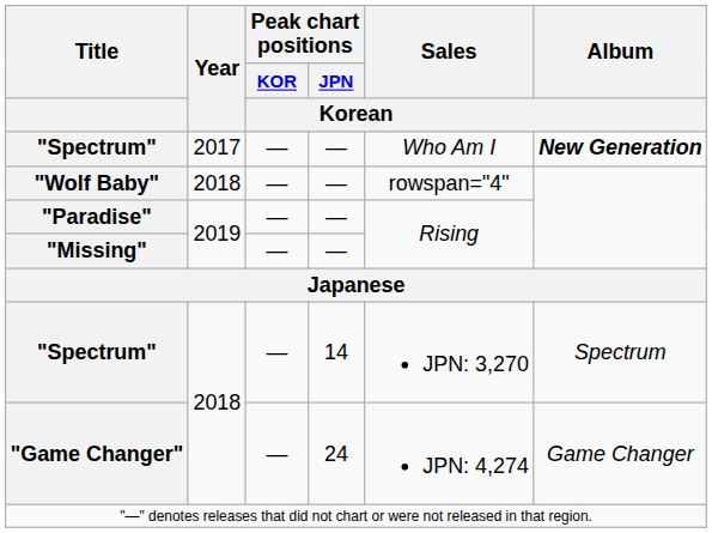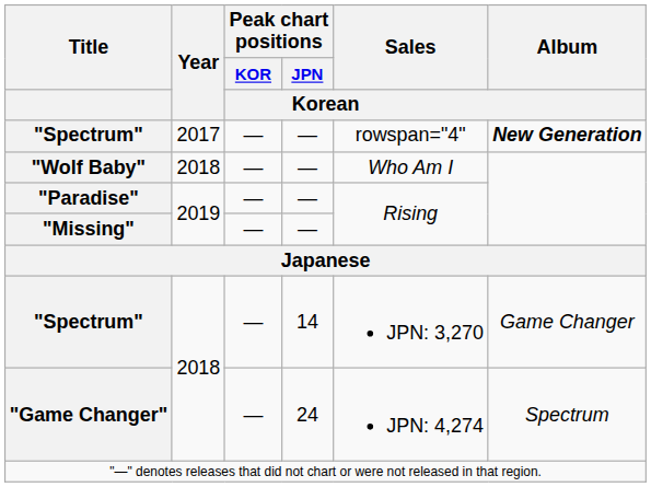"Spectrum" / 2017 | Sales: Who Am I -> rowspan="4"
"Wolf Baby" | Sales: rowspan="4" -> Who Am I
"Spectrum" / 2018 | Album: Spectrum -> Game Changer
"Game Changer" | Album: Game Changer -> Spectrum
